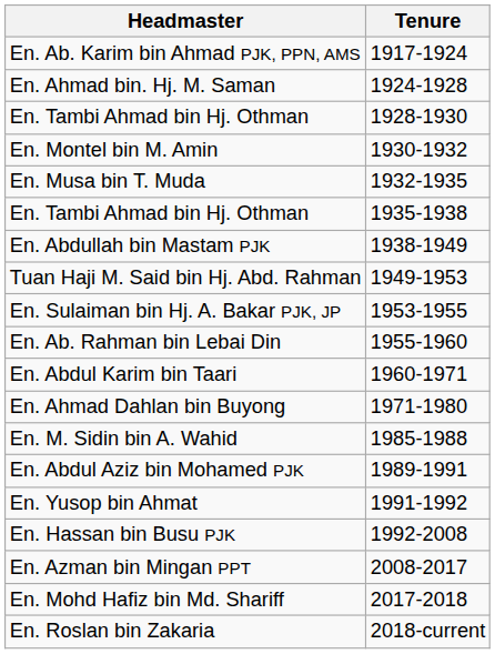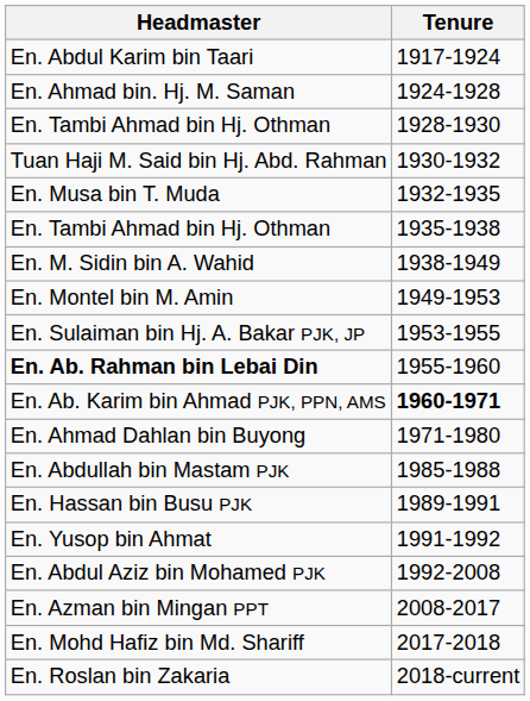row 2 | Headmaster: En. Ab. Karim bin Ahmad PJK, PPN, AMS -> En. Abdul Karim bin Taari
row 5 | Headmaster: En. Montel bin M. Amin -> Tuan Haji M. Said bin Hj. Abd. Rahman
row 8 | Headmaster: En. Abdullah bin Mastam PJK -> En. M. Sidin bin A. Wahid
row 9 | Headmaster: Tuan Haji M. Said bin Hj. Abd. Rahman -> En. Montel bin M. Amin
row 11 | Headmaster: normal -> bold
row 12 | Headmaster: En. Abdul Karim bin Taari -> En. Ab. Karim bin Ahmad PJK, PPN, AMS
row 12 | Tenure: normal -> bold
row 14 | Headmaster: En. M. Sidin bin A. Wahid -> En. Abdullah bin Mastam PJK
row 15 | Headmaster: En. Abdul Aziz bin Mohamed PJK -> En. Hassan bin Busu PJK
row 17 | Headmaster: En. Hassan bin Busu PJK -> En. Abdul Aziz bin Mohamed PJK
